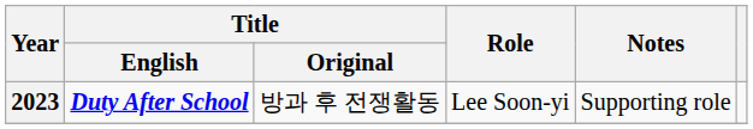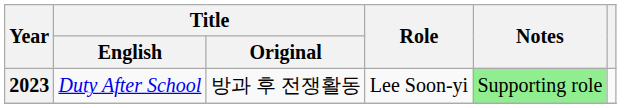2023 | Title / English: bold -> normal
2023 | Notes: no background -> lightgreen background
